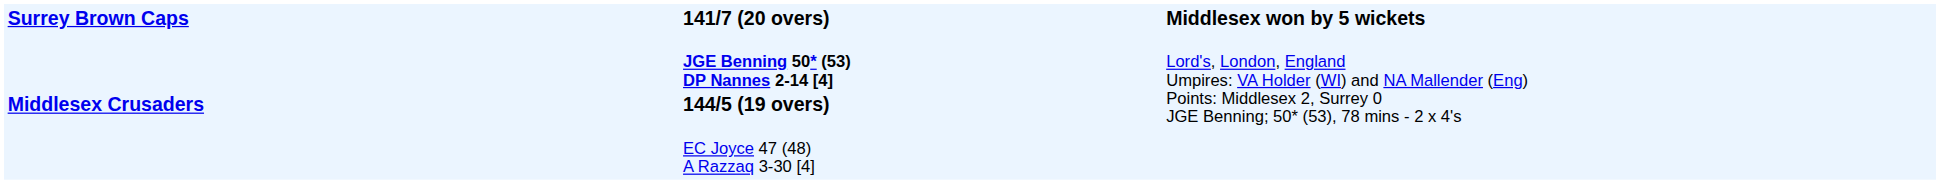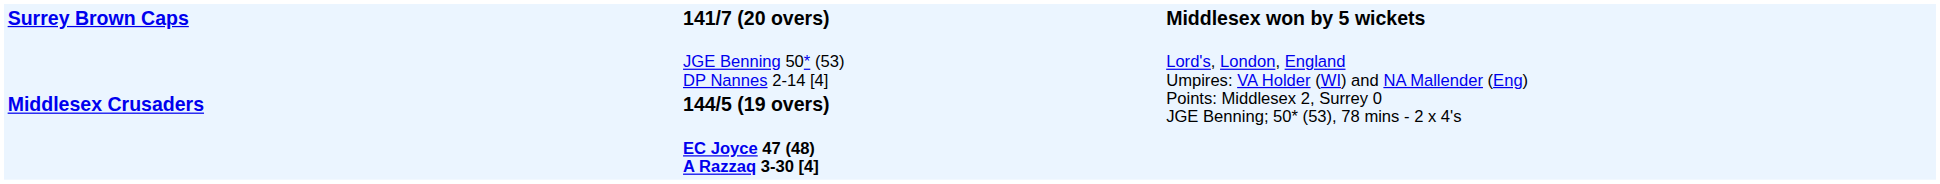JGE Benning 50* (53) DP Nannes 2-14 [4] | 141/7 (20 overs): bold -> normal
EC Joyce 47 (48) A Razzaq 3-30 [4] | 141/7 (20 overs): normal -> bold
